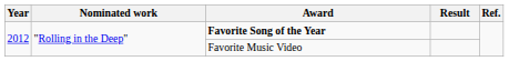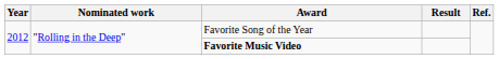Favorite Song of the Year | Award: bold -> normal
Favorite Music Video | Award: normal -> bold
